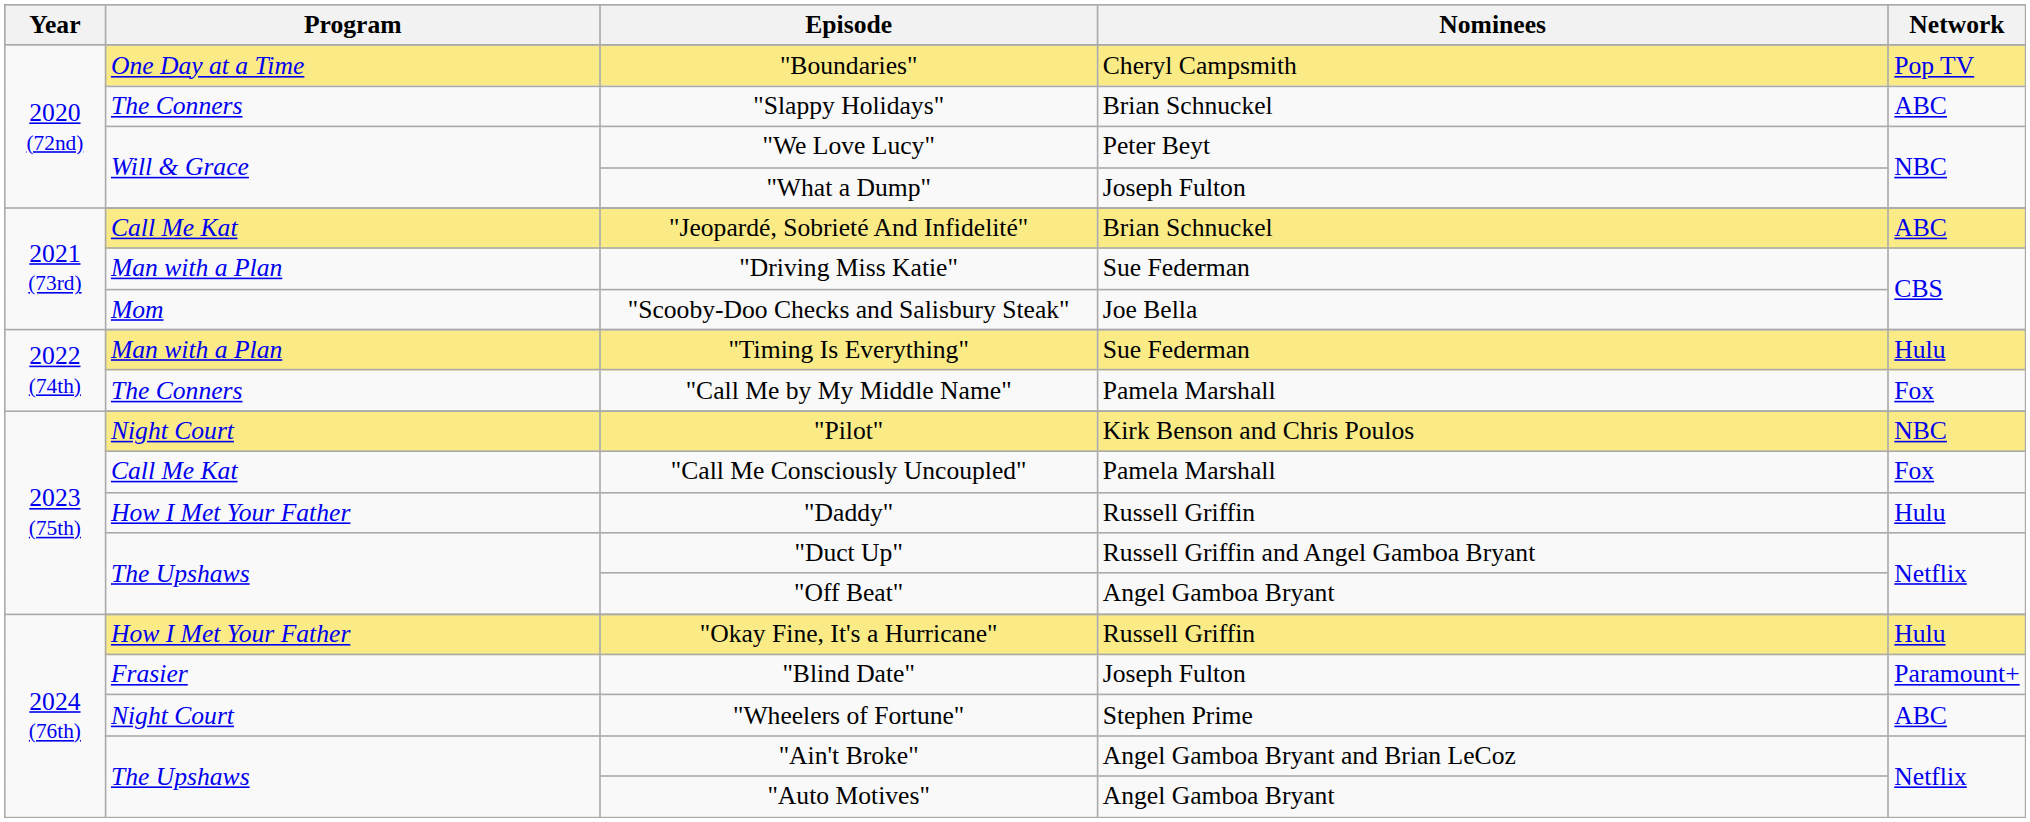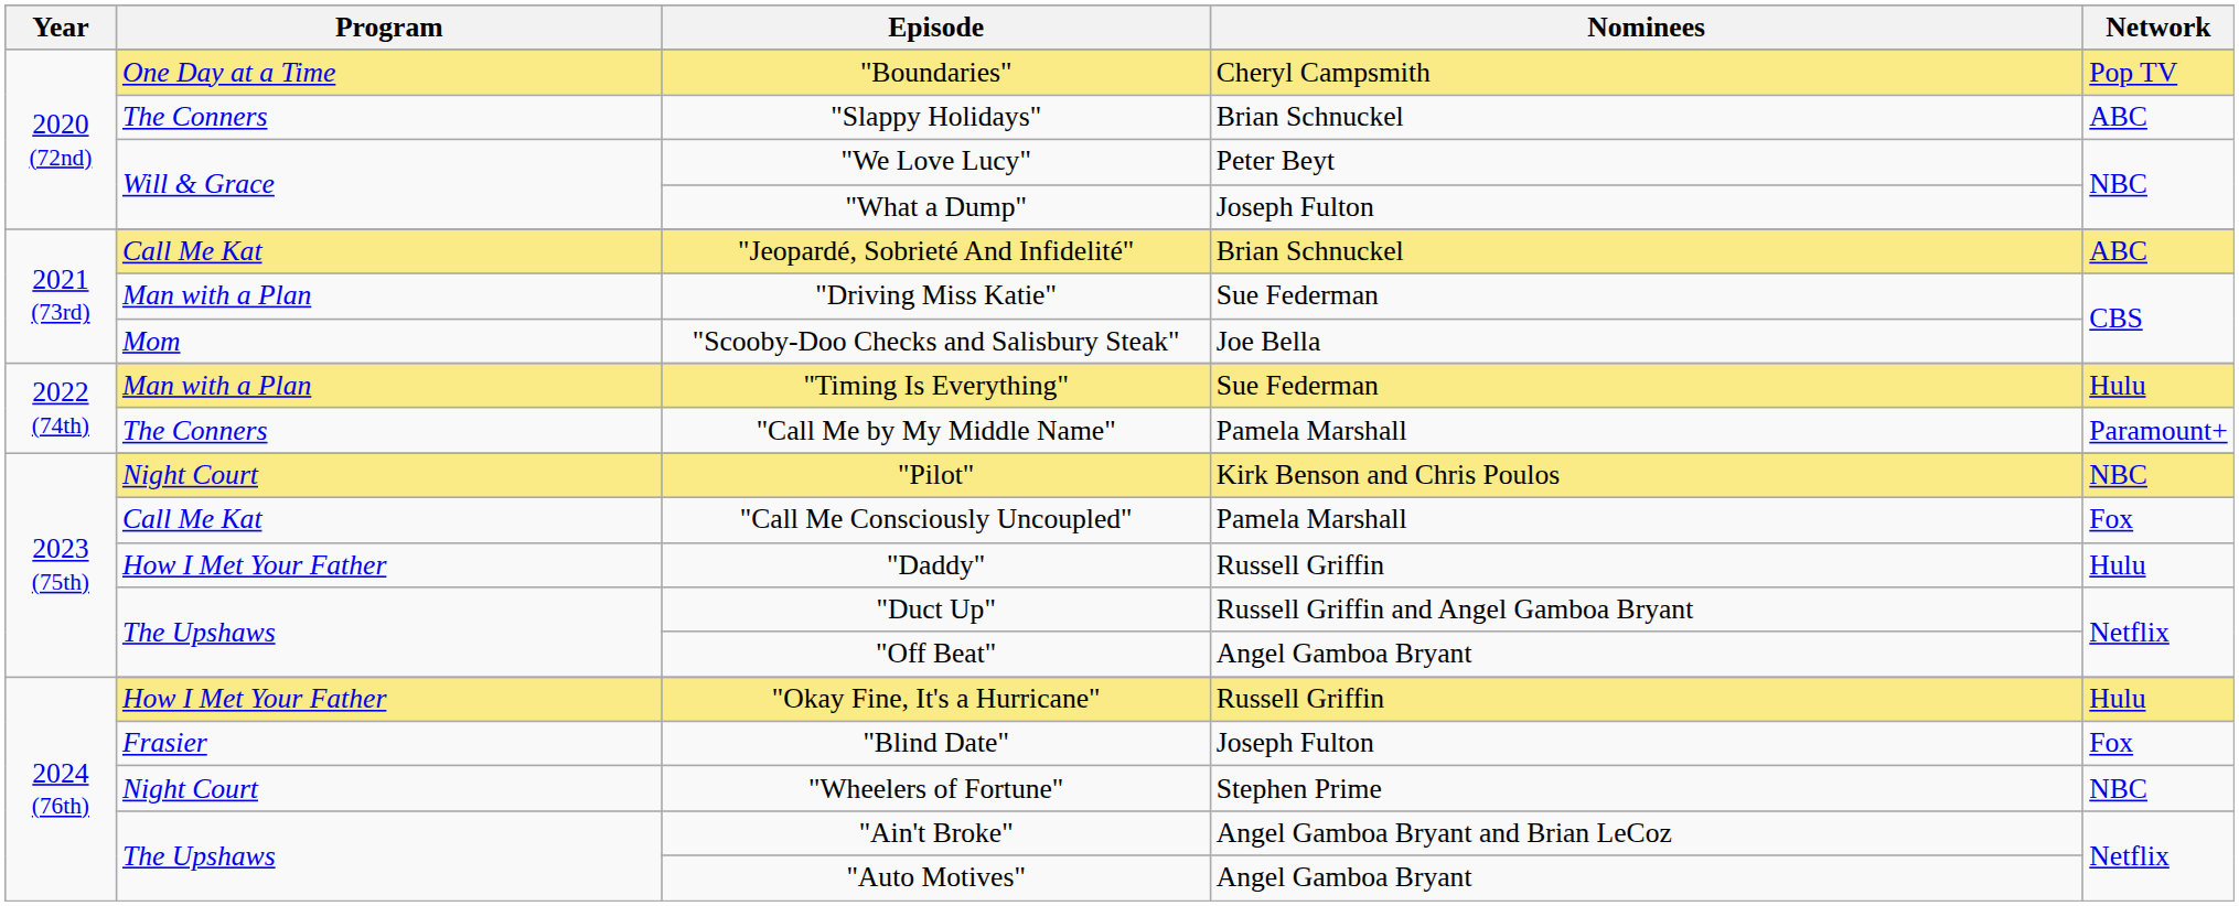"Call Me by My Middle Name" | Network: Fox -> Paramount+
"Blind Date" | Network: Paramount+ -> Fox
"Wheelers of Fortune" | Network: ABC -> NBC
